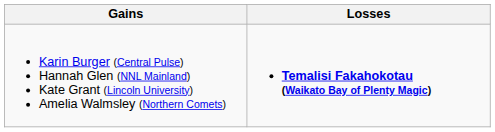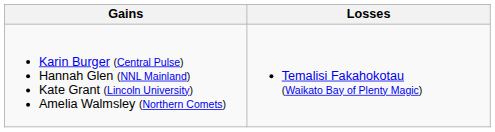row 2 | Losses: bold -> normal
